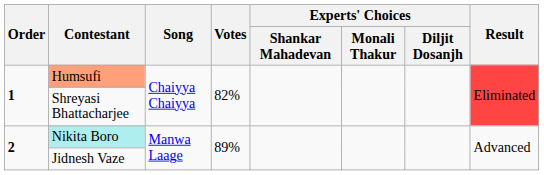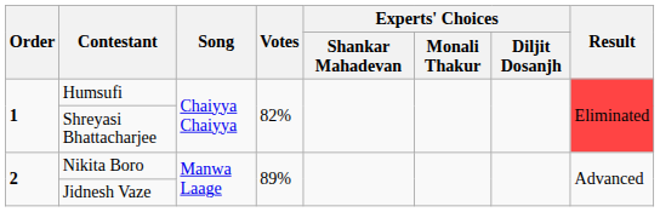Humsufi | Contestant: lightsalmon background -> no background
Nikita Boro | Contestant: paleturquoise background -> no background
